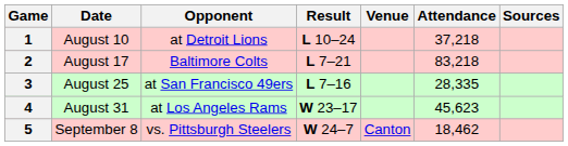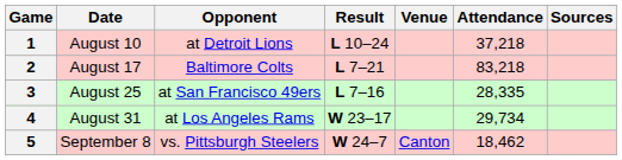4 | Attendance: 45,623 -> 29,734
